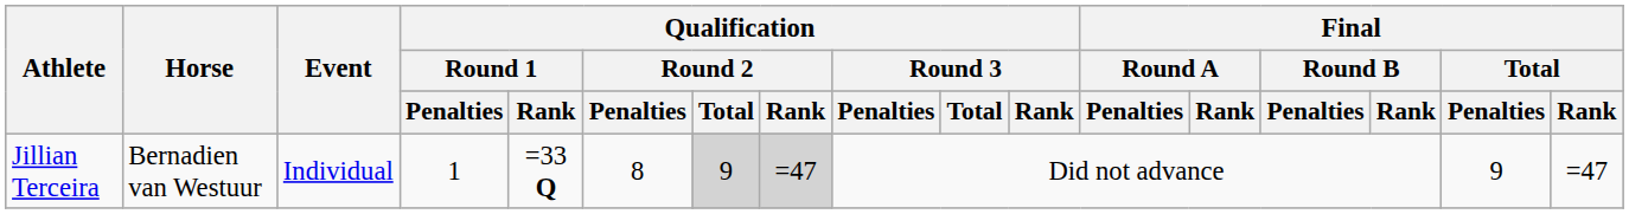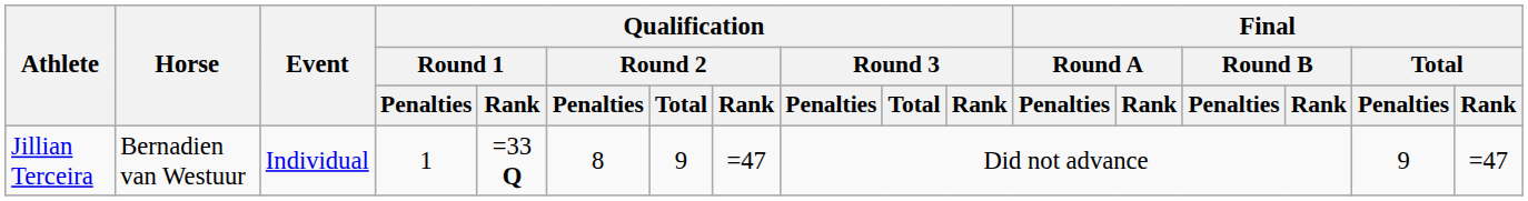Jillian Terceira | Qualification / Round 2 / Total: lightgrey background -> no background
Jillian Terceira | Qualification / Round 2 / Rank: lightgrey background -> no background
